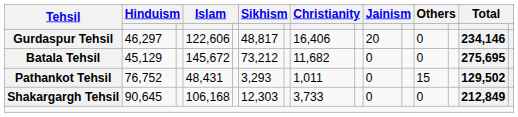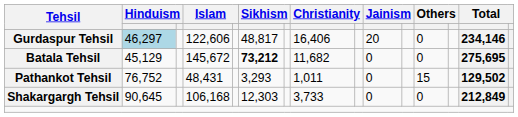Gurdaspur Tehsil | column 2: no background -> lightblue background
Batala Tehsil | column 6: normal -> bold
